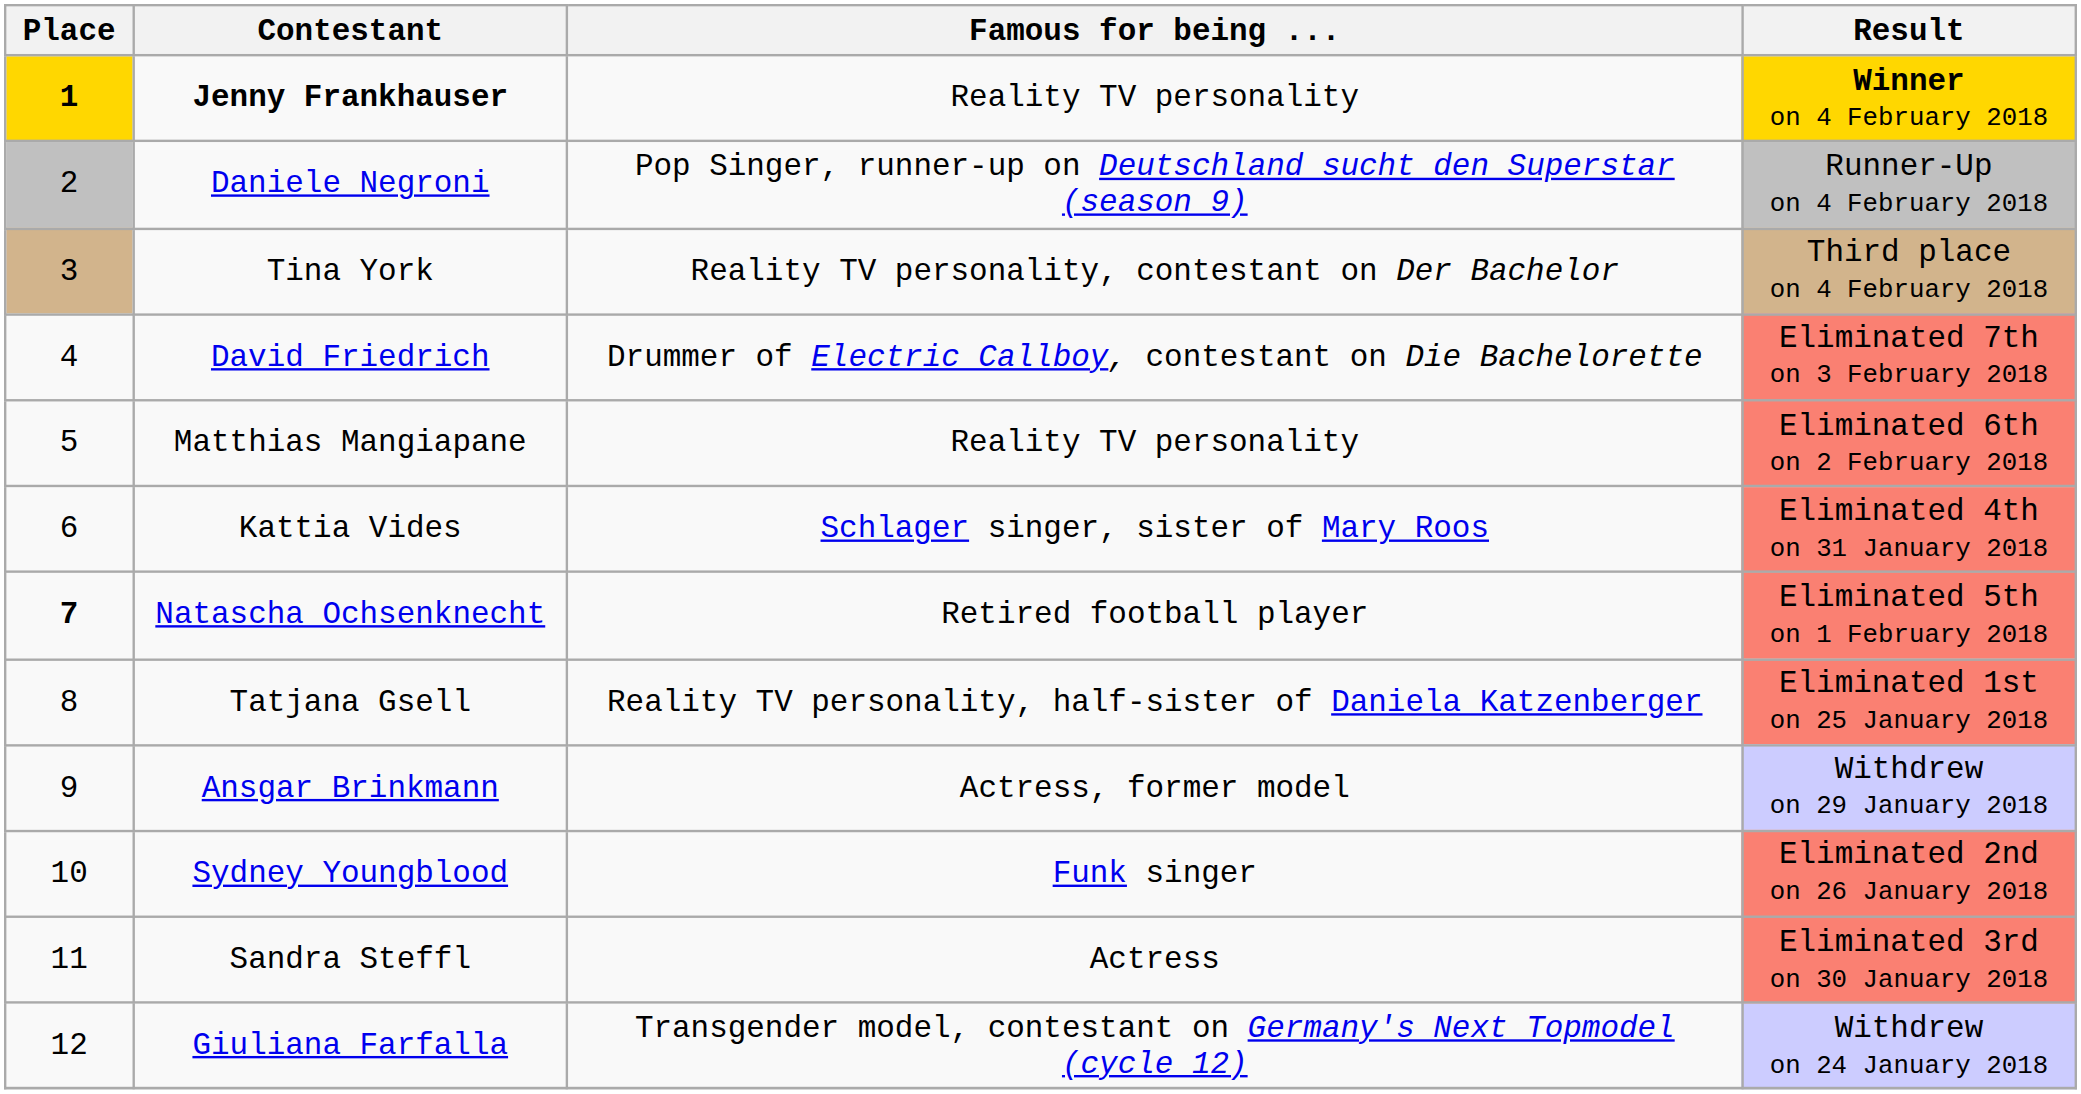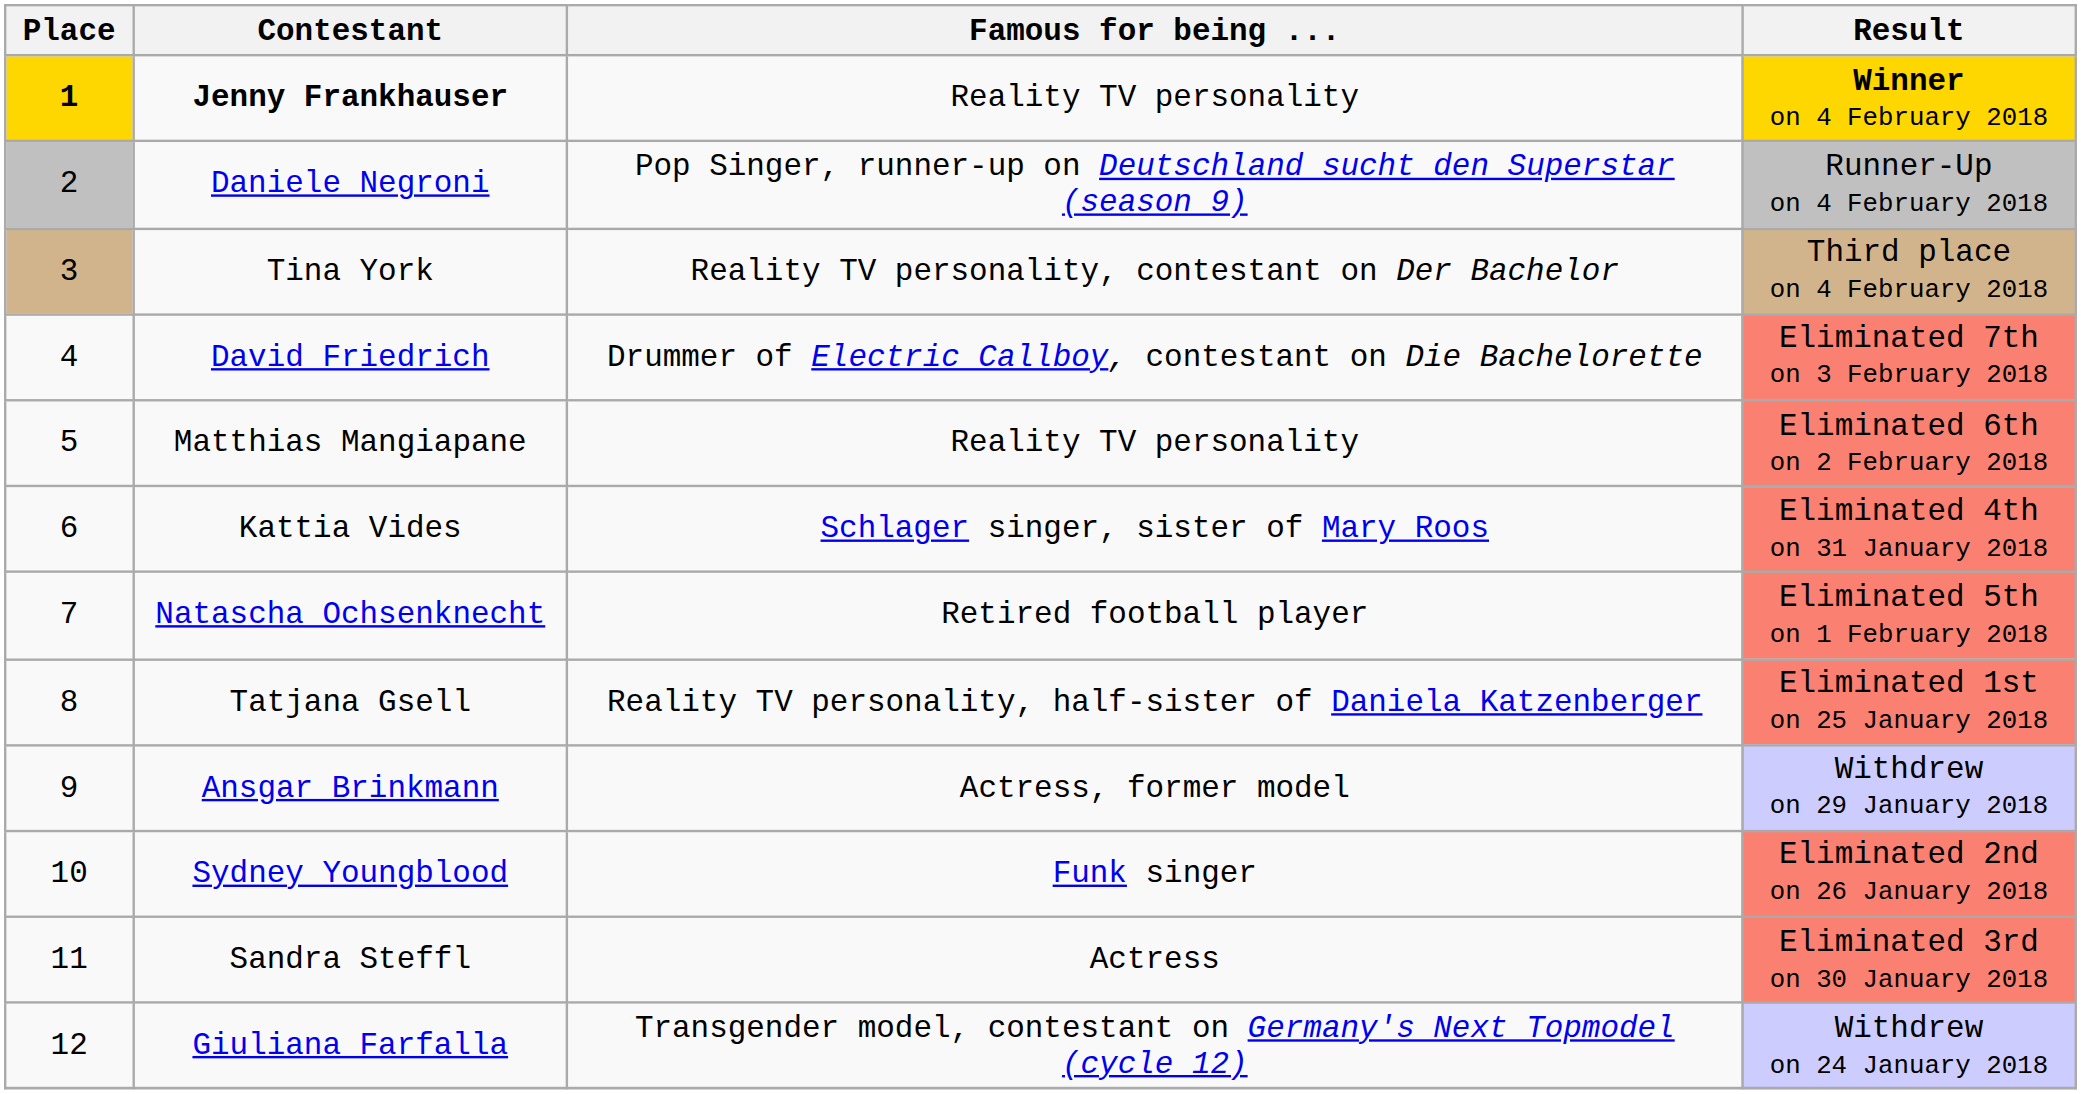Natascha Ochsenknecht | Place: bold -> normal
